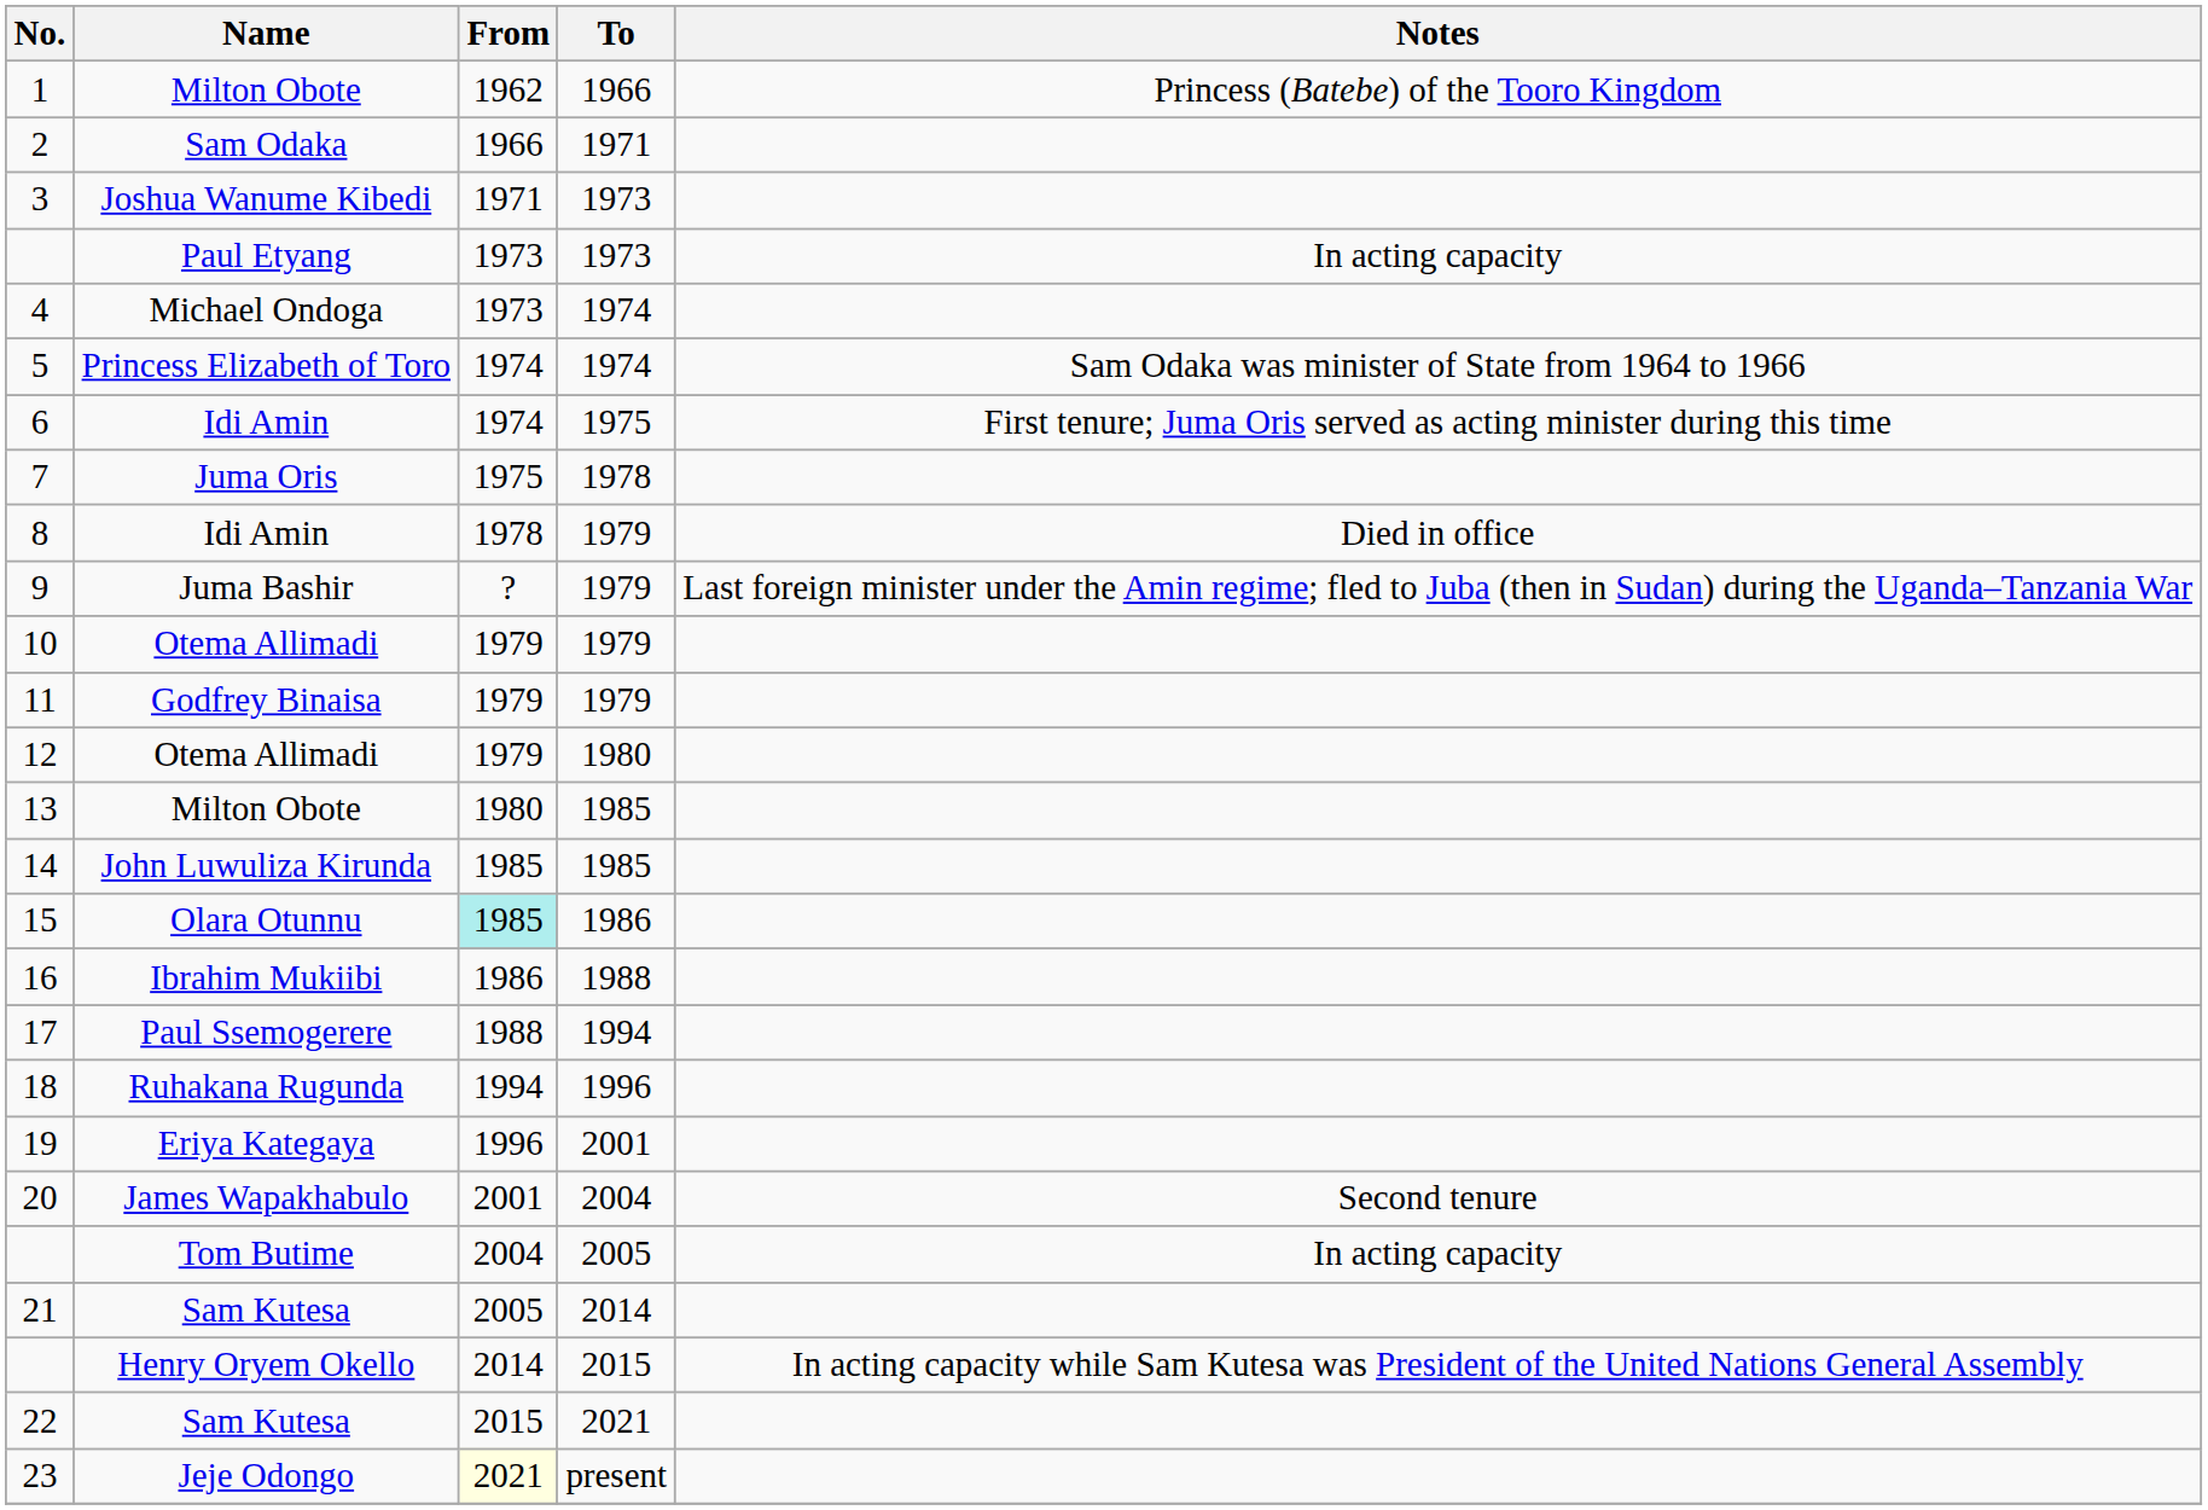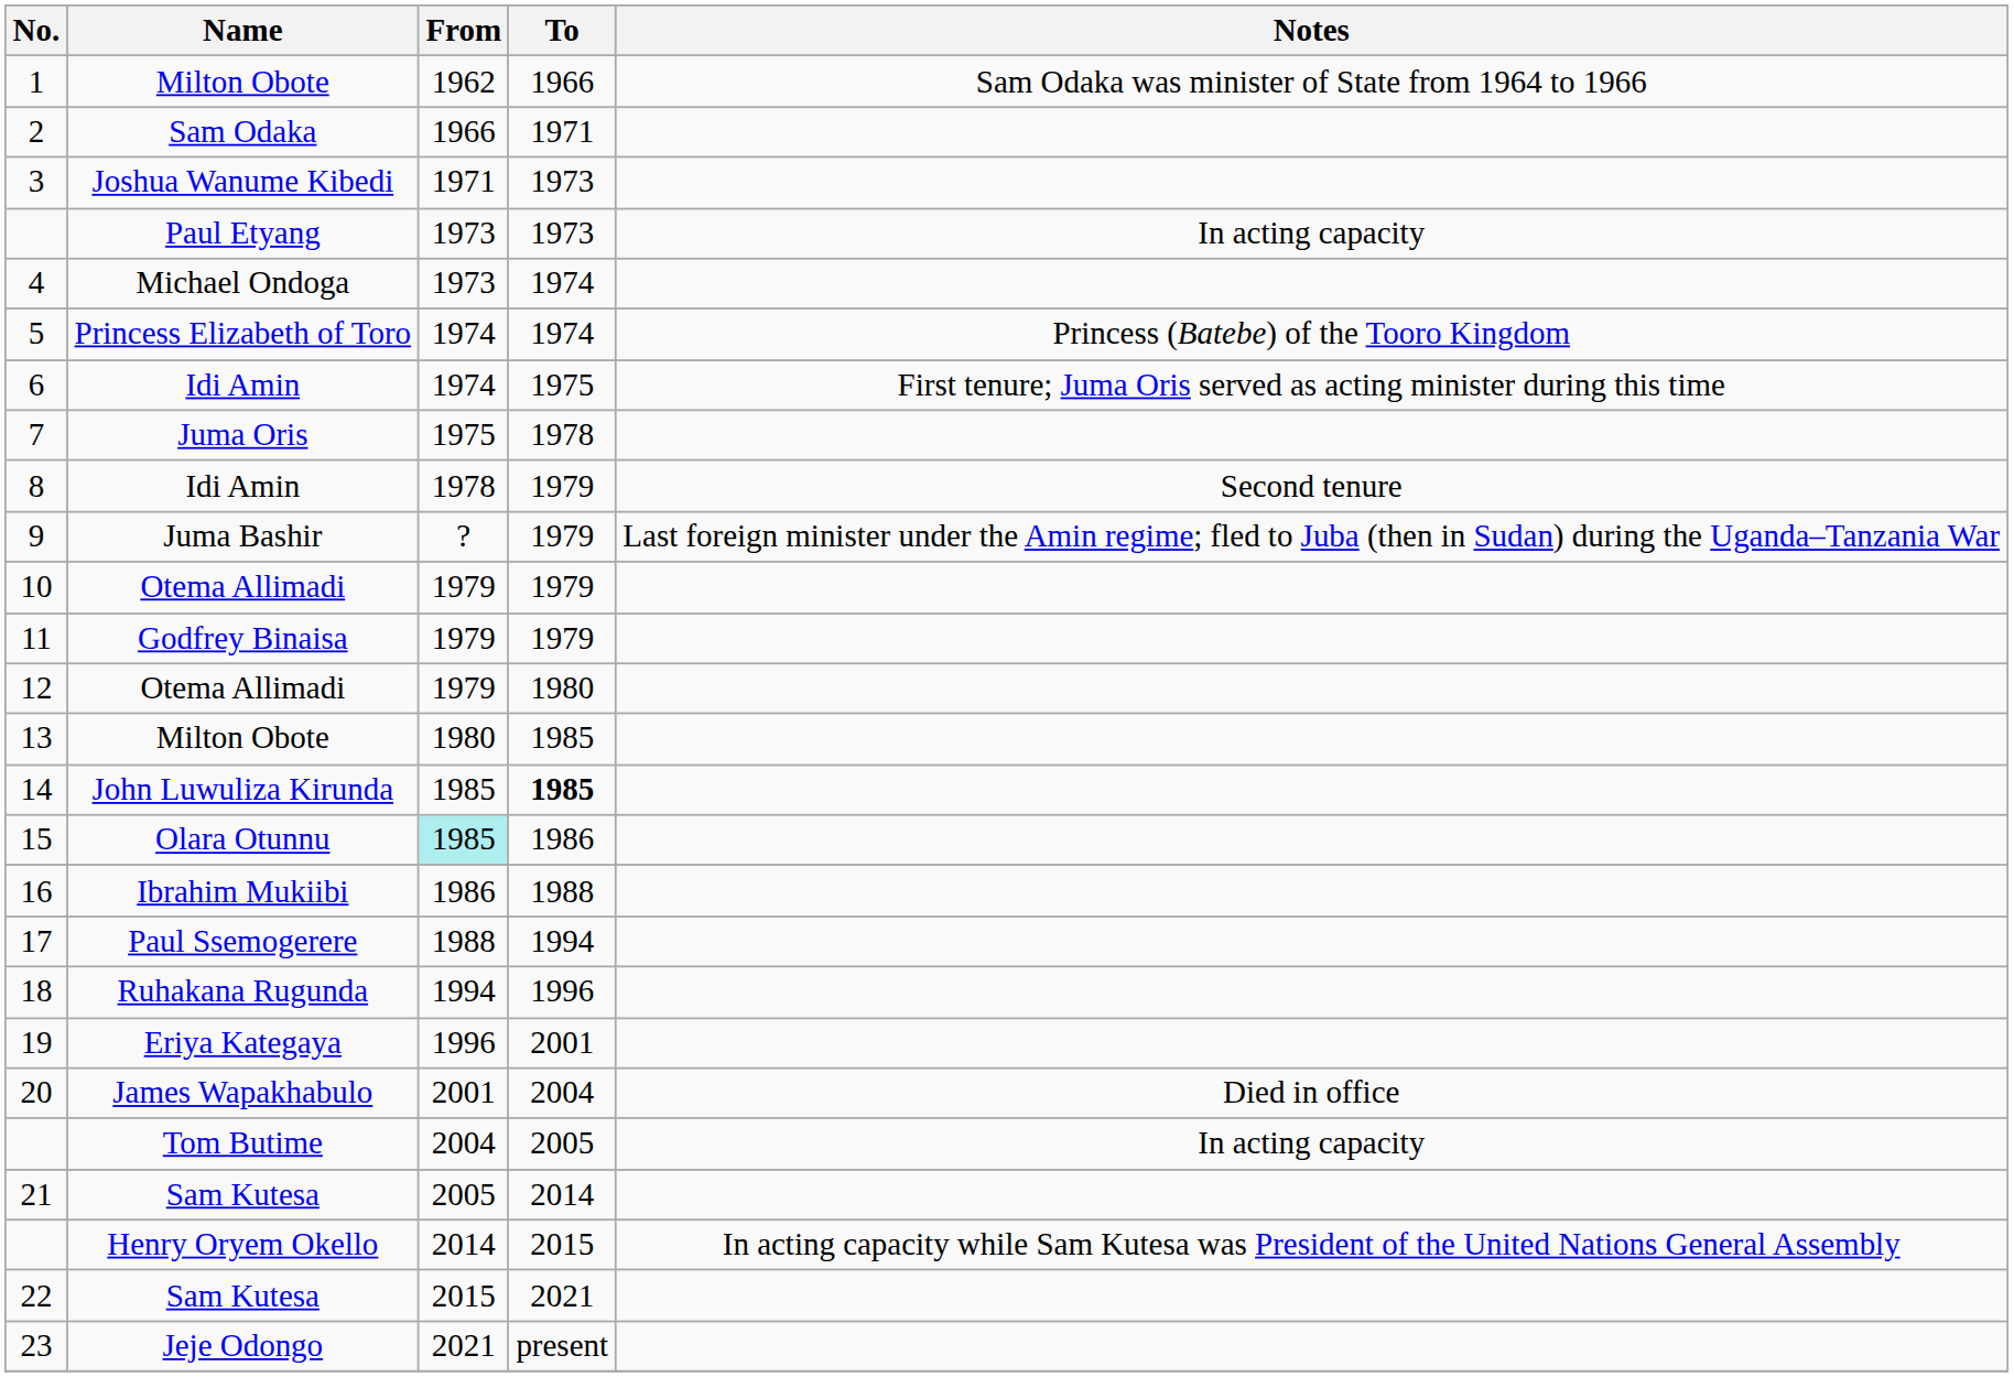1 | Notes: Princess (Batebe) of the Tooro Kingdom -> Sam Odaka was minister of State from 1964 to 1966
5 | Notes: Sam Odaka was minister of State from 1964 to 1966 -> Princess (Batebe) of the Tooro Kingdom
8 | Notes: Died in office -> Second tenure
14 | To: normal -> bold
20 | Notes: Second tenure -> Died in office
23 | From: lightyellow background -> no background
